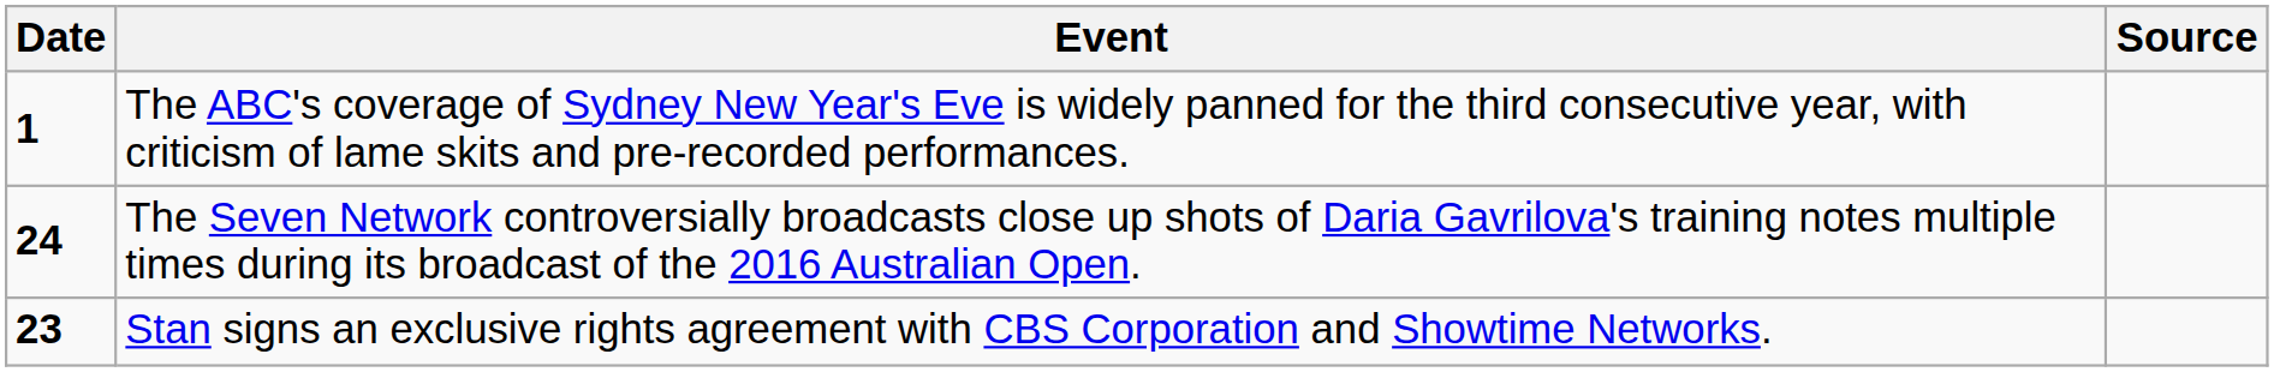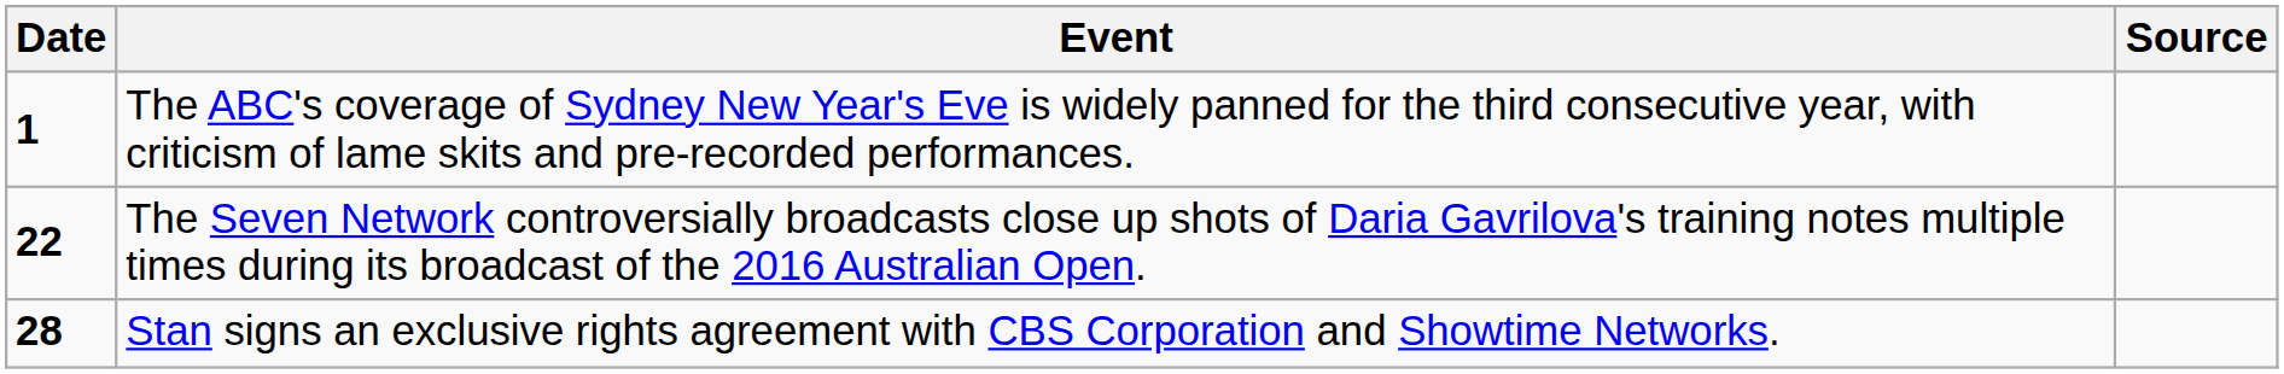row 3 | Date: 24 -> 22
row 4 | Date: 23 -> 28
